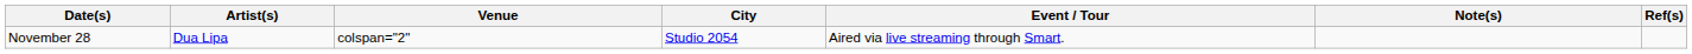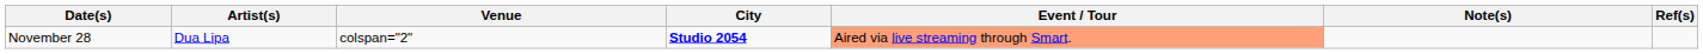November 28 | City: normal -> bold
November 28 | Event / Tour: no background -> lightsalmon background
